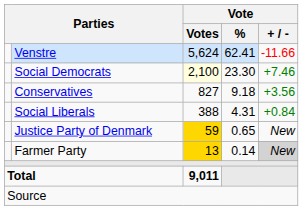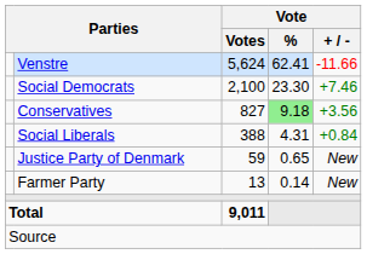Social Democrats | Vote / Votes: lightyellow background -> no background
Conservatives | Vote / %: no background -> lightgreen background
Justice Party of Denmark | Vote / Votes: gold background -> no background
Farmer Party | Vote / Votes: gold background -> no background
Farmer Party | Vote / + / -: lightgrey background -> no background
